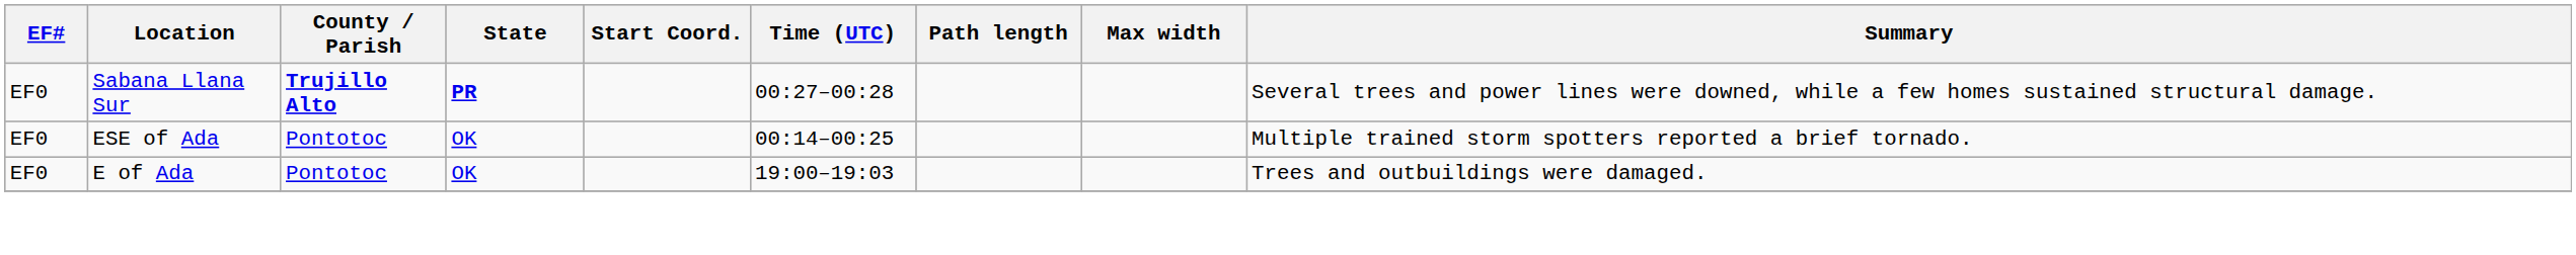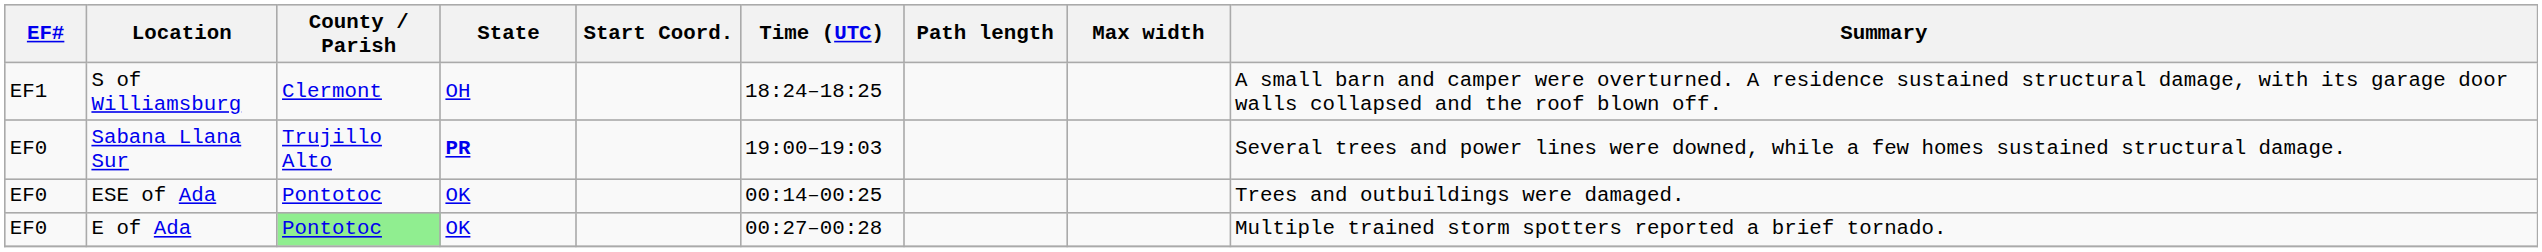+ row: EF1 | S of Williamsburg | Clermont | OH | 18:24–18:25 | A small barn and camper were overturned. A residence sustained structural damage, with its garage door walls collapsed and the roof blown off.
Sabana Llana Sur | County / Parish: bold -> normal
Sabana Llana Sur | Time (UTC): 00:27–00:28 -> 19:00–19:03
ESE of Ada | Summary: Multiple trained storm spotters reported a brief tornado. -> Trees and outbuildings were damaged.
E of Ada | County / Parish: no background -> lightgreen background
E of Ada | Time (UTC): 19:00–19:03 -> 00:27–00:28
E of Ada | Summary: Trees and outbuildings were damaged. -> Multiple trained storm spotters reported a brief tornado.
